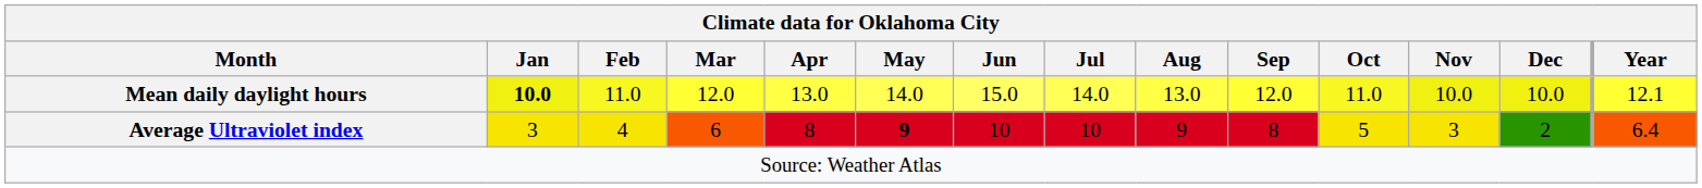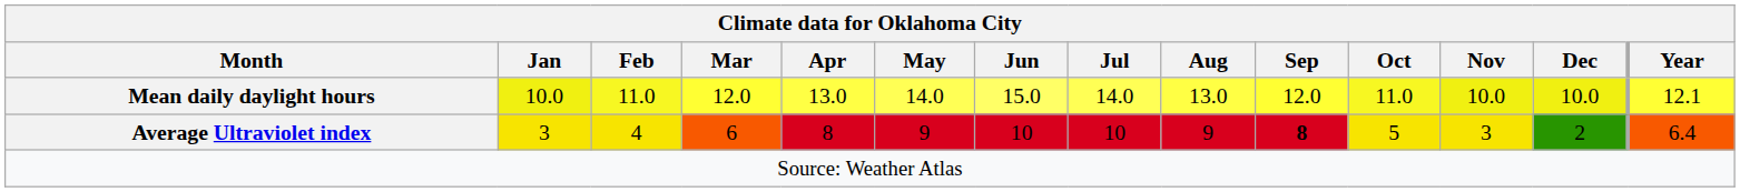row 3 | Jan: bold -> normal
row 4 | May: bold -> normal
row 4 | Sep: normal -> bold
